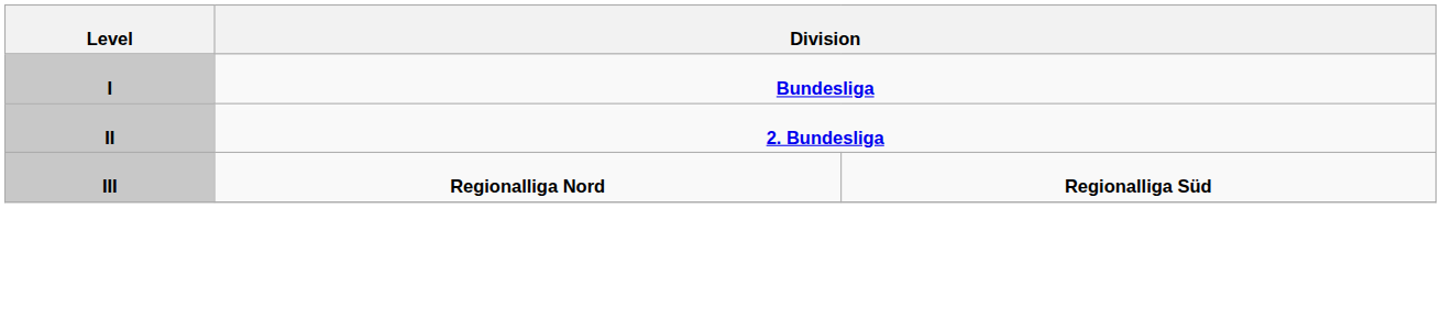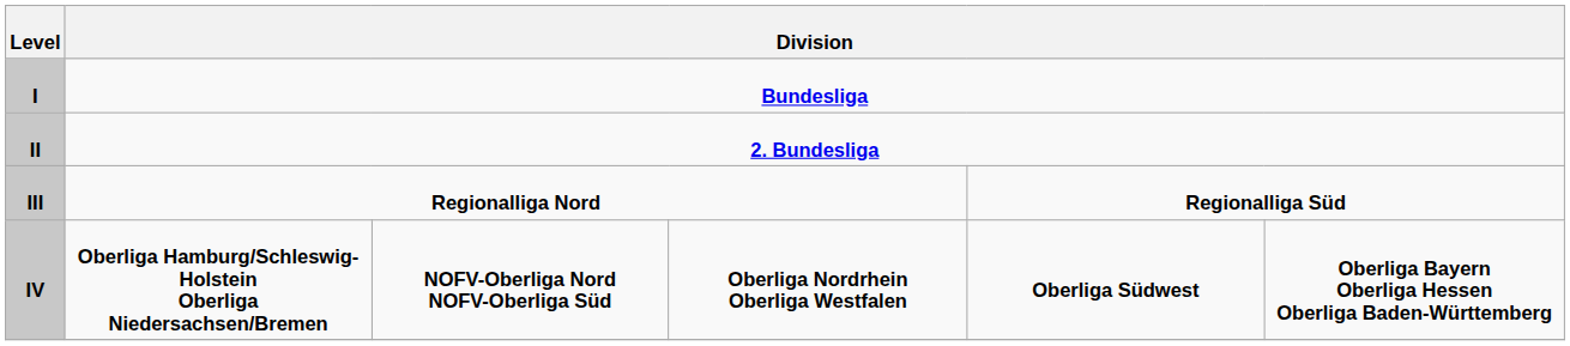+ row: IV | Oberliga Hamburg/Schleswig-Holstein Oberliga Niedersachsen/Bremen | NOFV-Oberliga Nord NOFV-Oberliga Süd | Oberliga Nordrhein Oberliga Westfalen | Oberliga Südwest | Oberliga Bayern Oberliga Hessen Oberliga Baden-Württemberg
